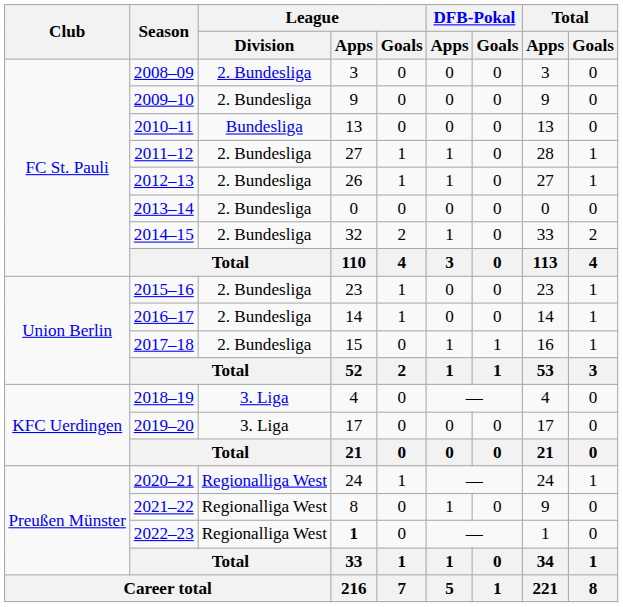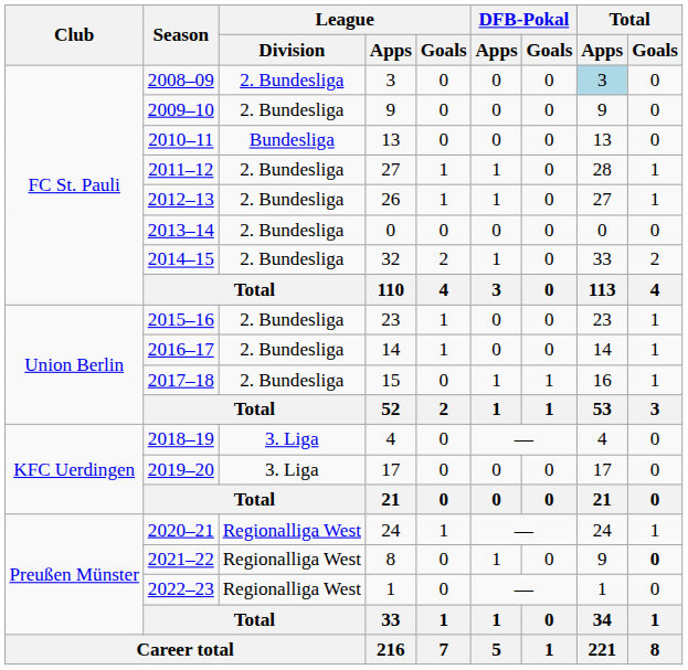2008–09 | Total / Apps: no background -> lightblue background
2021–22 | Total / Goals: normal -> bold
2022–23 | League / Apps: bold -> normal
